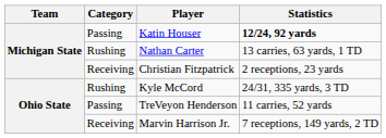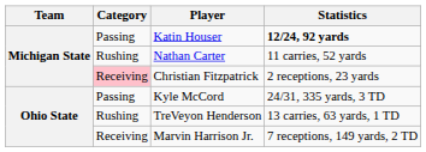Nathan Carter | Statistics: 13 carries, 63 yards, 1 TD -> 11 carries, 52 yards
Christian Fitzpatrick | Category: no background -> pink background
Kyle McCord | Category: Rushing -> Passing
TreVeyon Henderson | Category: Passing -> Rushing
TreVeyon Henderson | Statistics: 11 carries, 52 yards -> 13 carries, 63 yards, 1 TD
